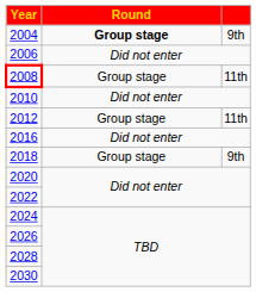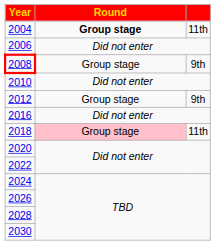2004 | column 3: 9th -> 11th
2008 | column 3: 11th -> 9th
2012 | column 3: 11th -> 9th
2018 | Round: no background -> pink background
2018 | column 3: 9th -> 11th
